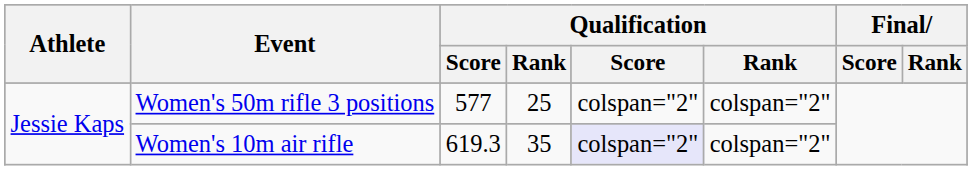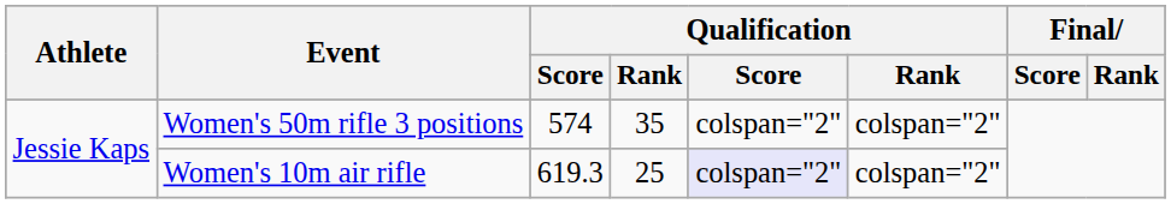Women's 50m rifle 3 positions | column 3: 577 -> 574
Women's 50m rifle 3 positions | column 4: 25 -> 35
Women's 10m air rifle | column 4: 35 -> 25
